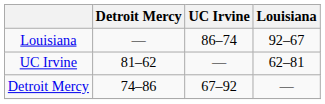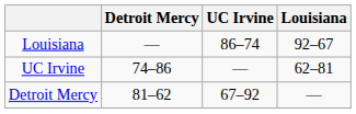row 3 | Detroit Mercy: 81–62 -> 74–86
row 4 | Detroit Mercy: 74–86 -> 81–62
